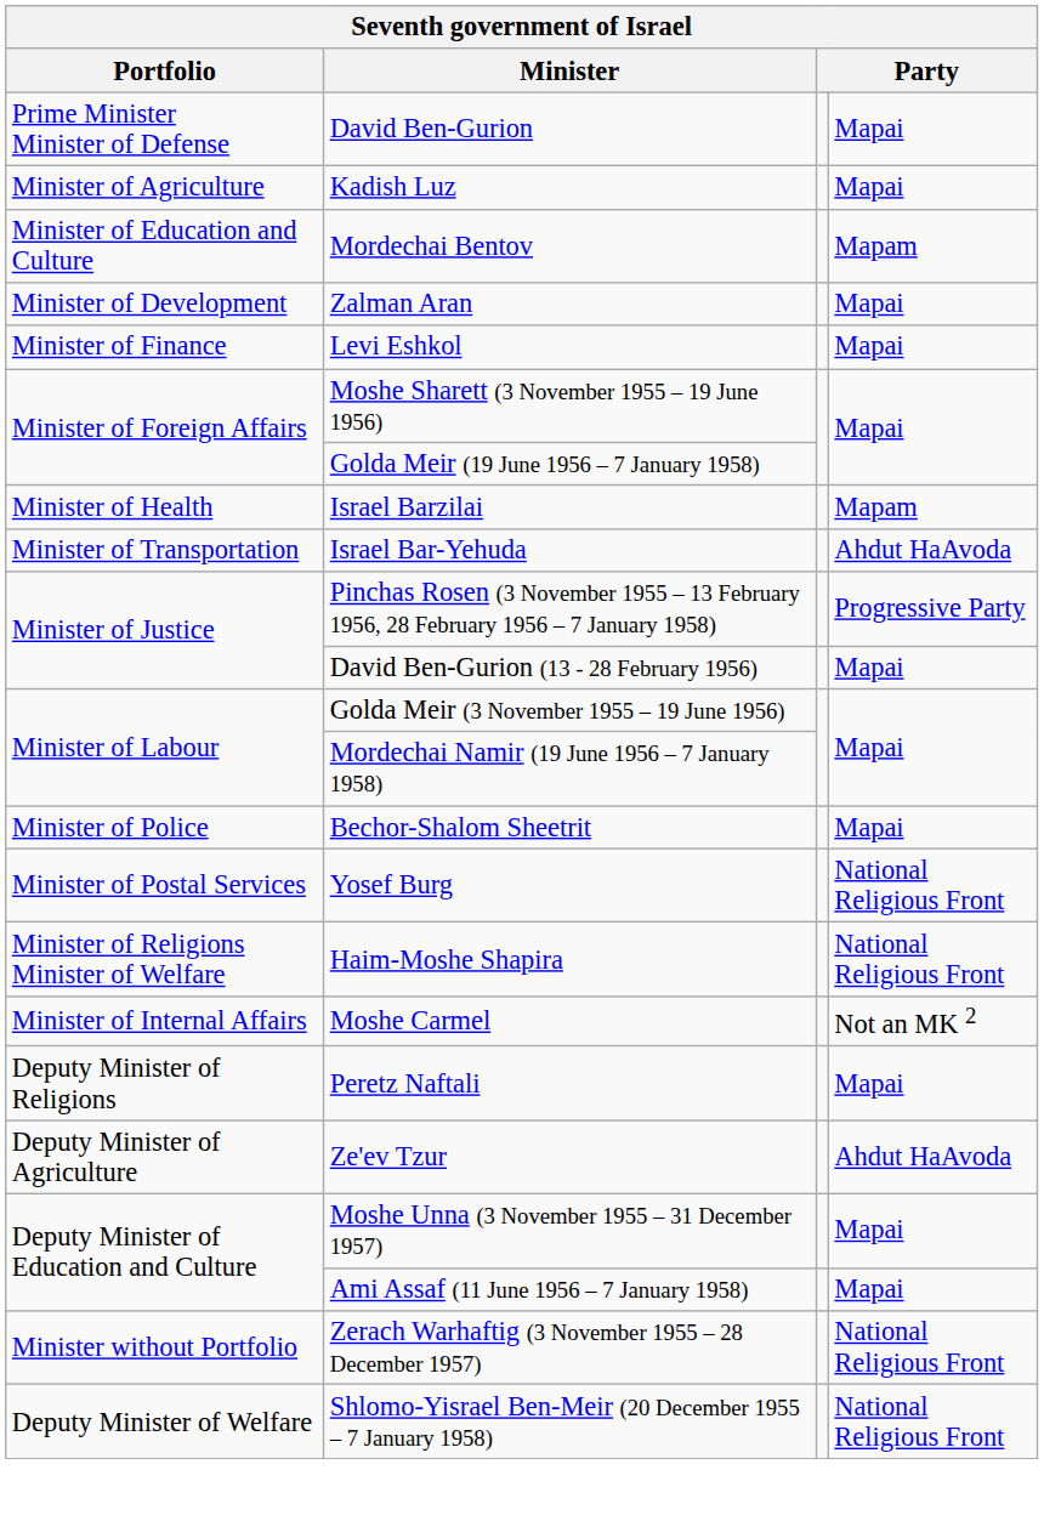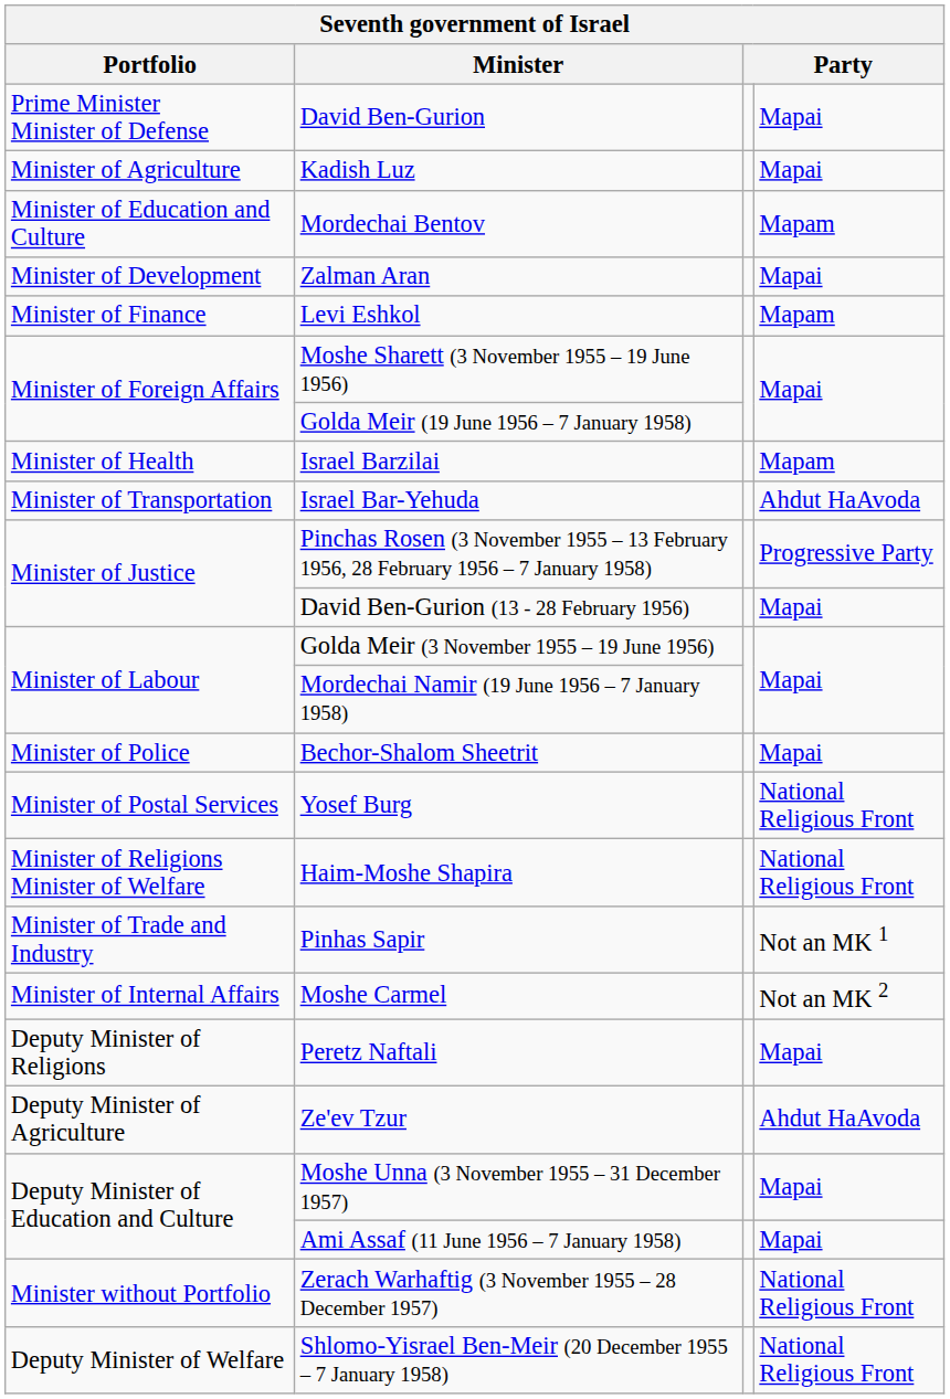Levi Eshkol | column 4: Mapai -> Mapam
+ row: Minister of Trade and Industry | Pinhas Sapir | Not an MK 1
